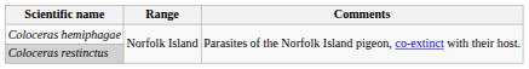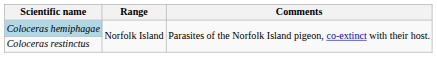Coloceras hemiphagae | Scientific name: no background -> lightblue background
Coloceras restinctus | Scientific name: lightgrey background -> no background
